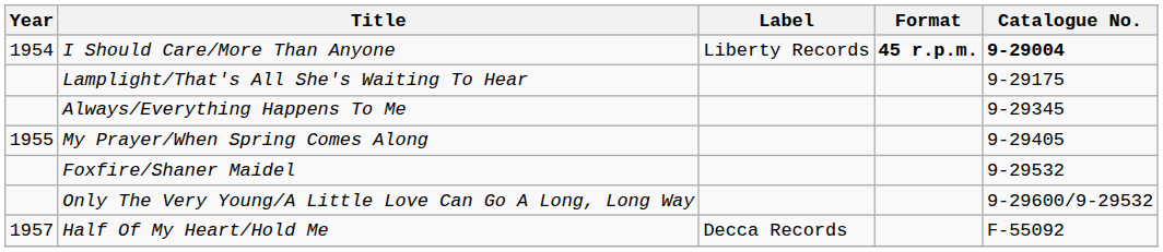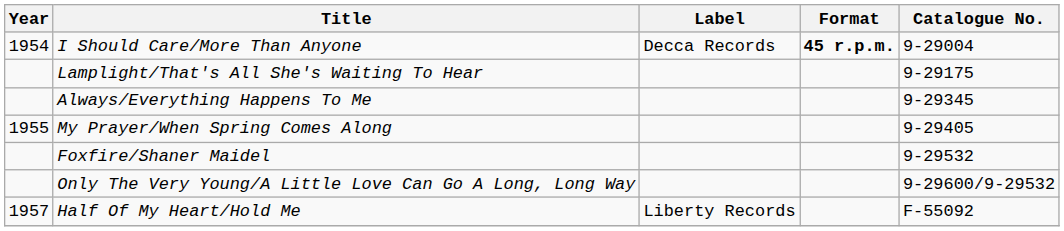I Should Care/More Than Anyone | Label: Liberty Records -> Decca Records
I Should Care/More Than Anyone | Catalogue No.: bold -> normal
Half Of My Heart/Hold Me | Label: Decca Records -> Liberty Records
